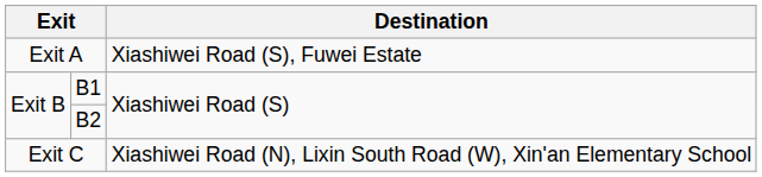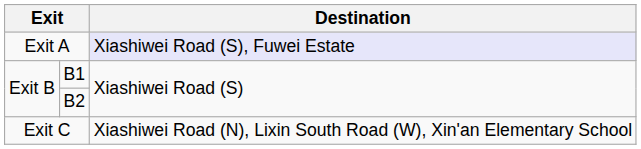Exit A | Destination: no background -> lavender background
